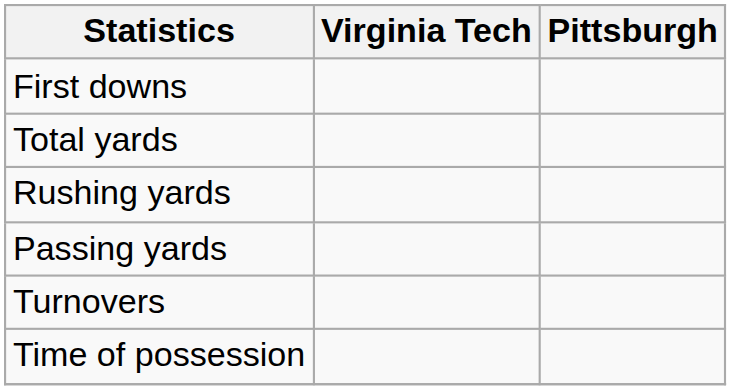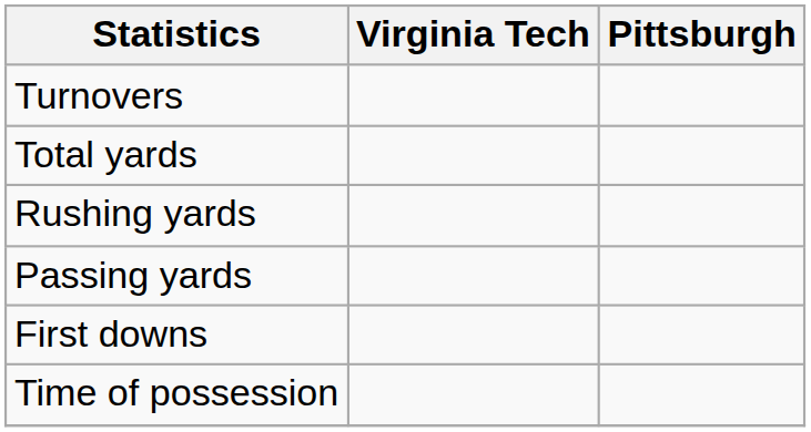rows swapped: First downs <-> Turnovers
